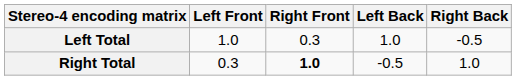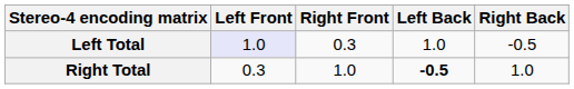row 2 | Left Front: no background -> lavender background
row 3 | Right Front: bold -> normal
row 3 | Left Back: normal -> bold
